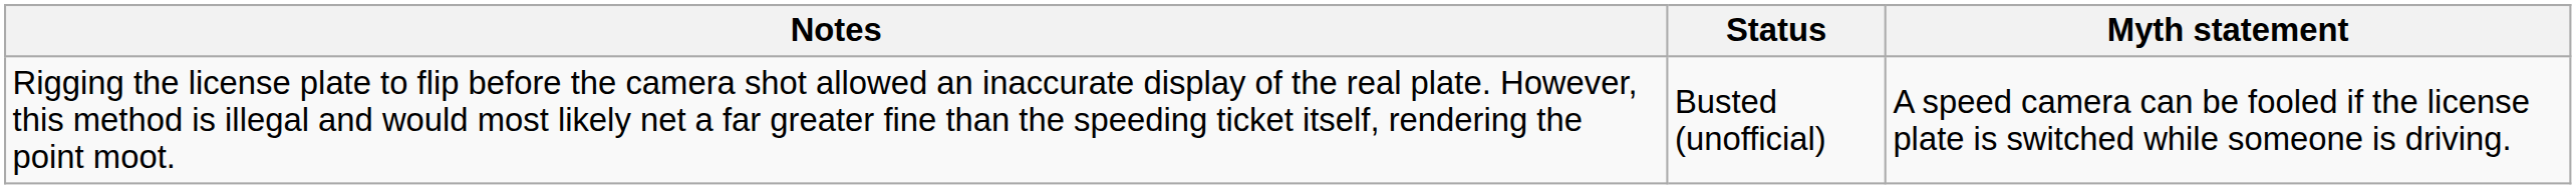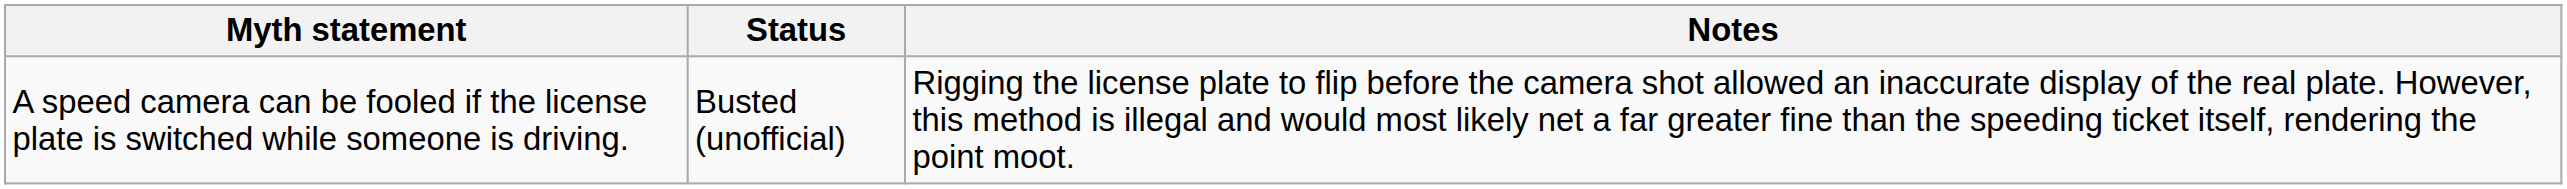columns swapped: Myth statement <-> Notes
